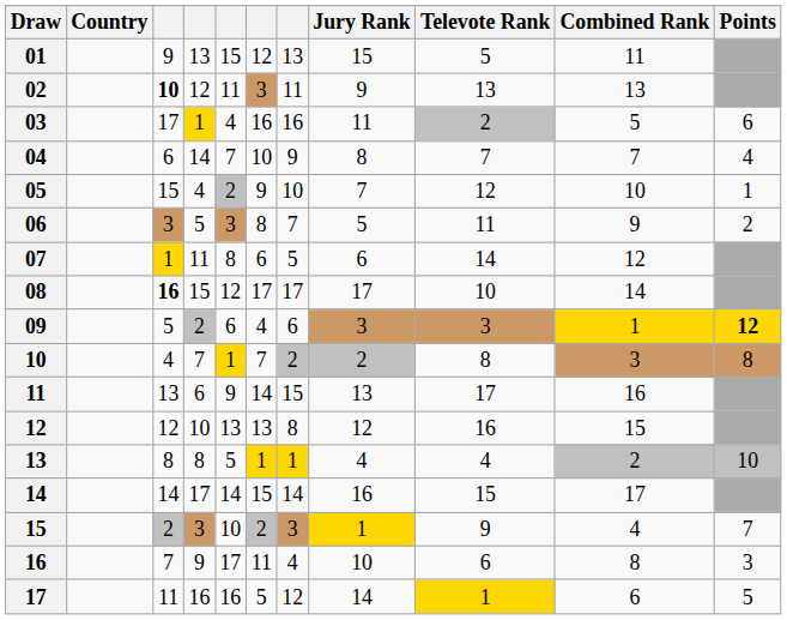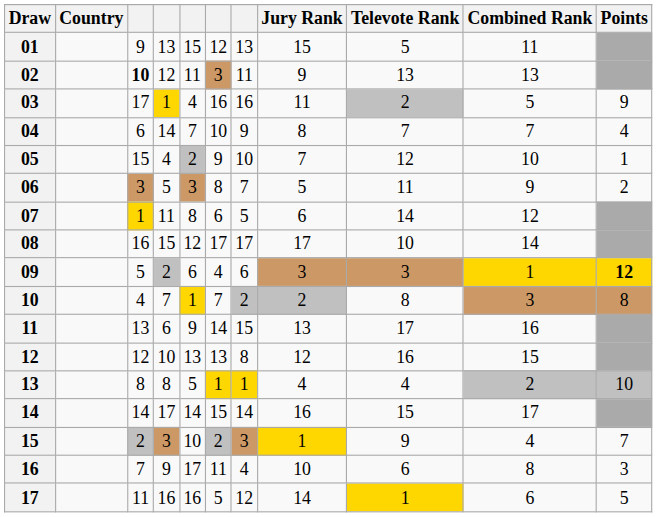03 | Points: 6 -> 9
08 | column 3: bold -> normal
